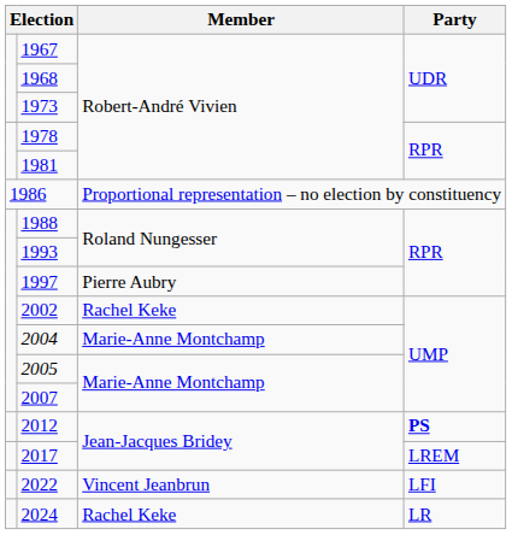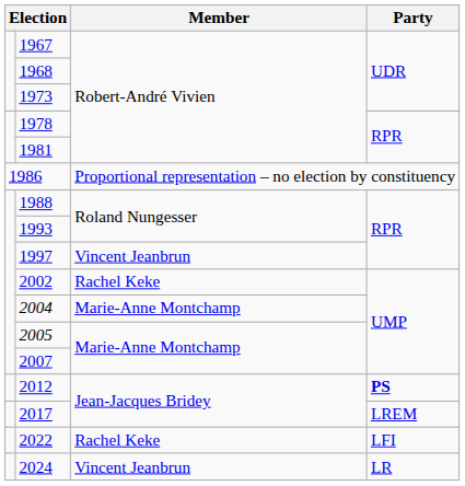1997 | Member: Pierre Aubry -> Vincent Jeanbrun
2022 | Member: Vincent Jeanbrun -> Rachel Keke
2024 | Member: Rachel Keke -> Vincent Jeanbrun
